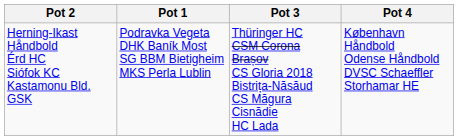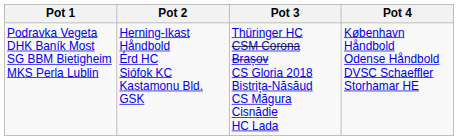columns swapped: Pot 1 <-> Pot 2
